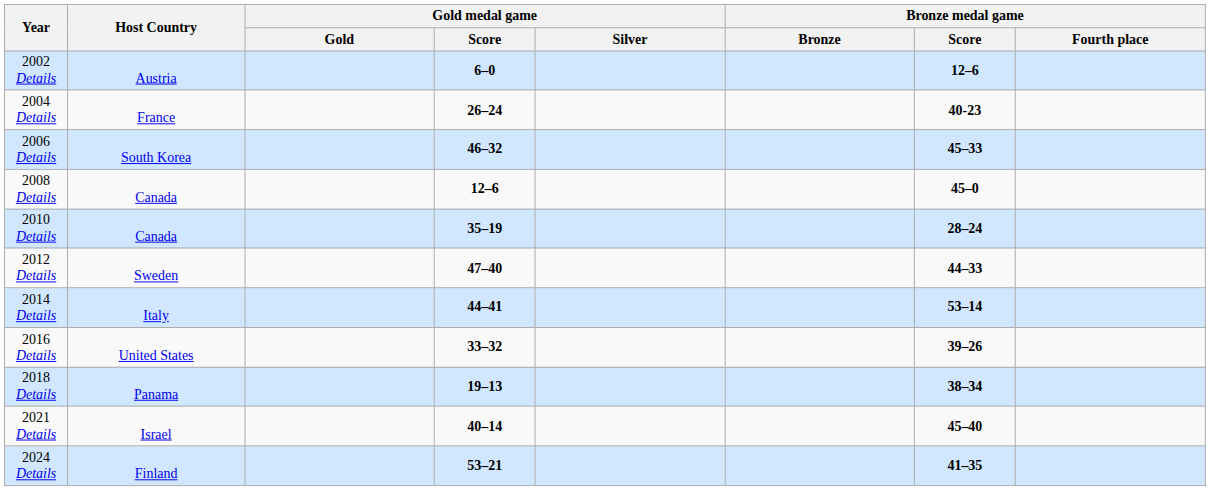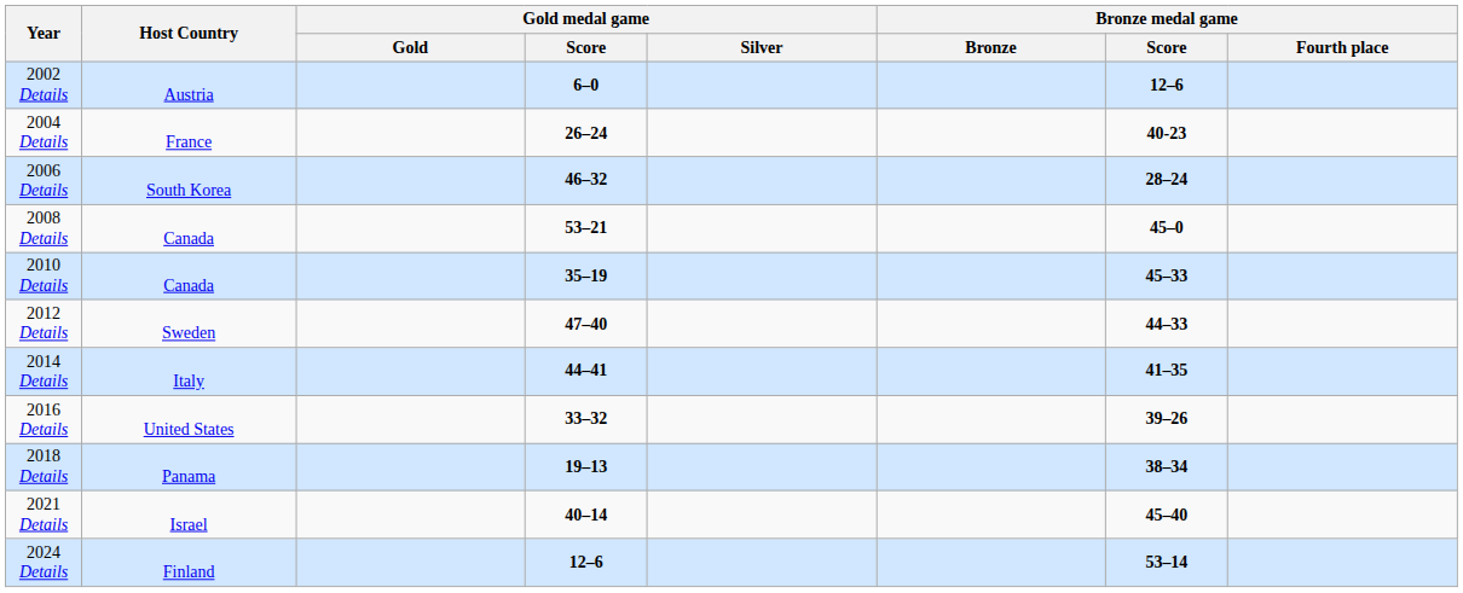2006 Details | Bronze medal game / Score: 45–33 -> 28–24
2008 Details | Gold medal game / Score: 12–6 -> 53–21
2010 Details | Bronze medal game / Score: 28–24 -> 45–33
2014 Details | Bronze medal game / Score: 53–14 -> 41–35
2024 Details | Gold medal game / Score: 53–21 -> 12–6
2024 Details | Bronze medal game / Score: 41–35 -> 53–14
